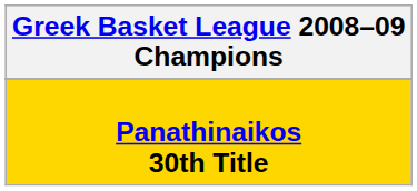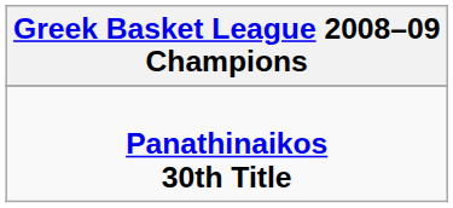row 2 | column 1: gold background -> no background
